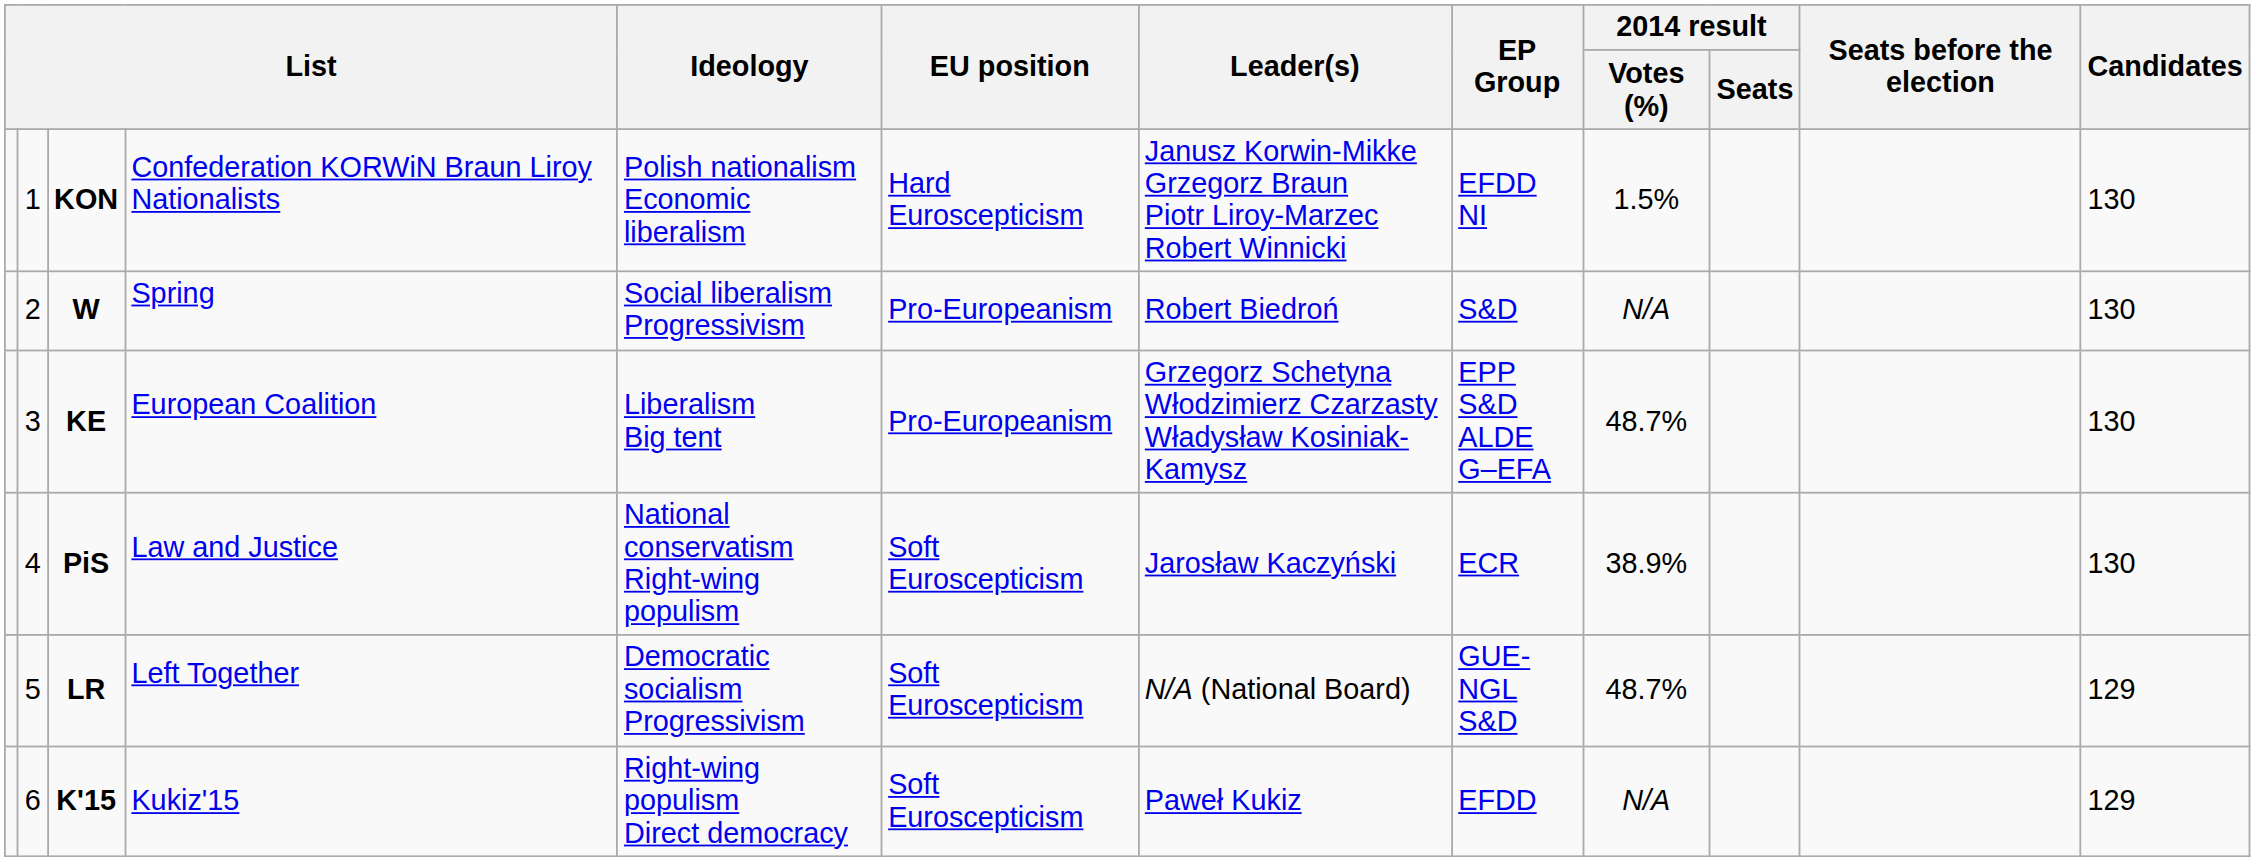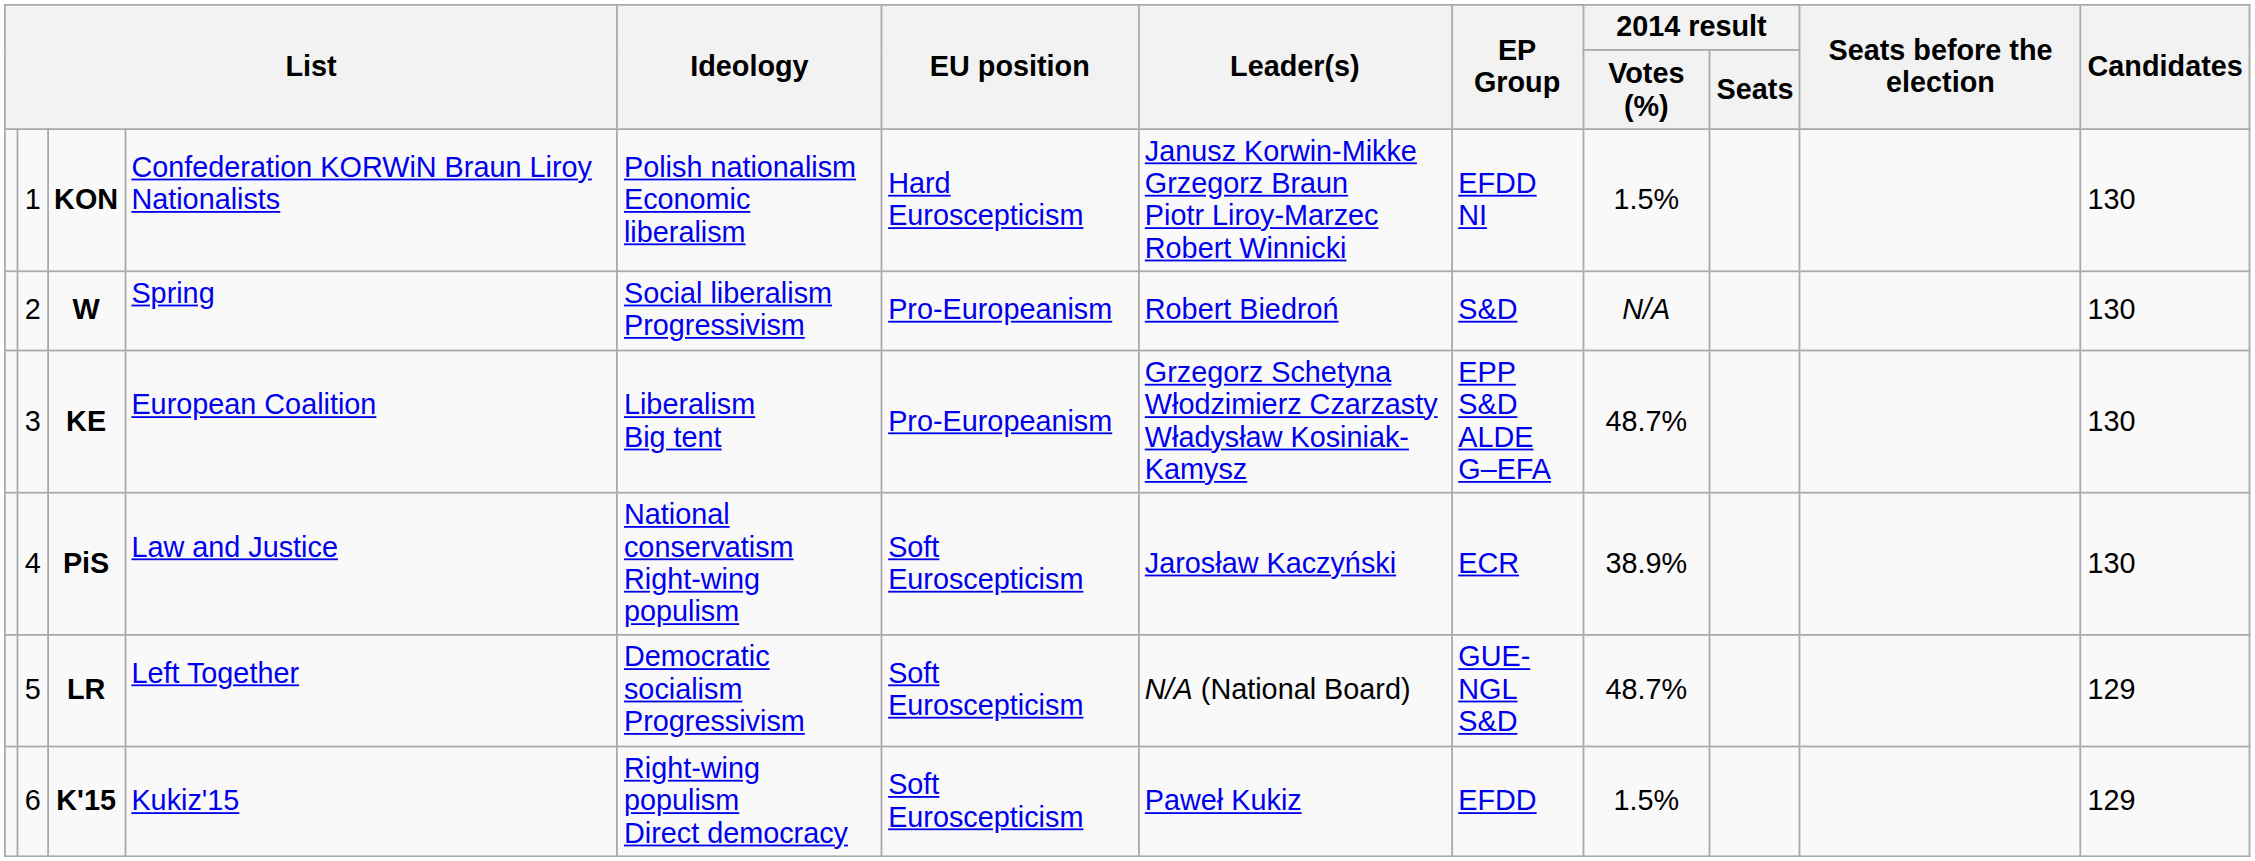K'15 | 2014 result / Votes (%): N/A -> 1.5%
